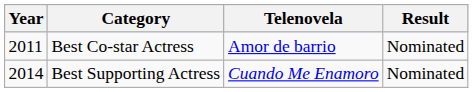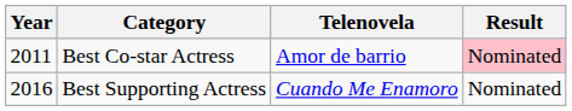Best Co-star Actress | Result: no background -> pink background
Best Supporting Actress | Year: 2014 -> 2016
